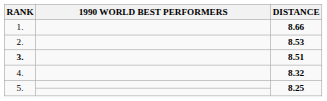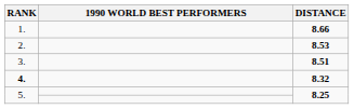3. | RANK: bold -> normal
4. | RANK: normal -> bold
